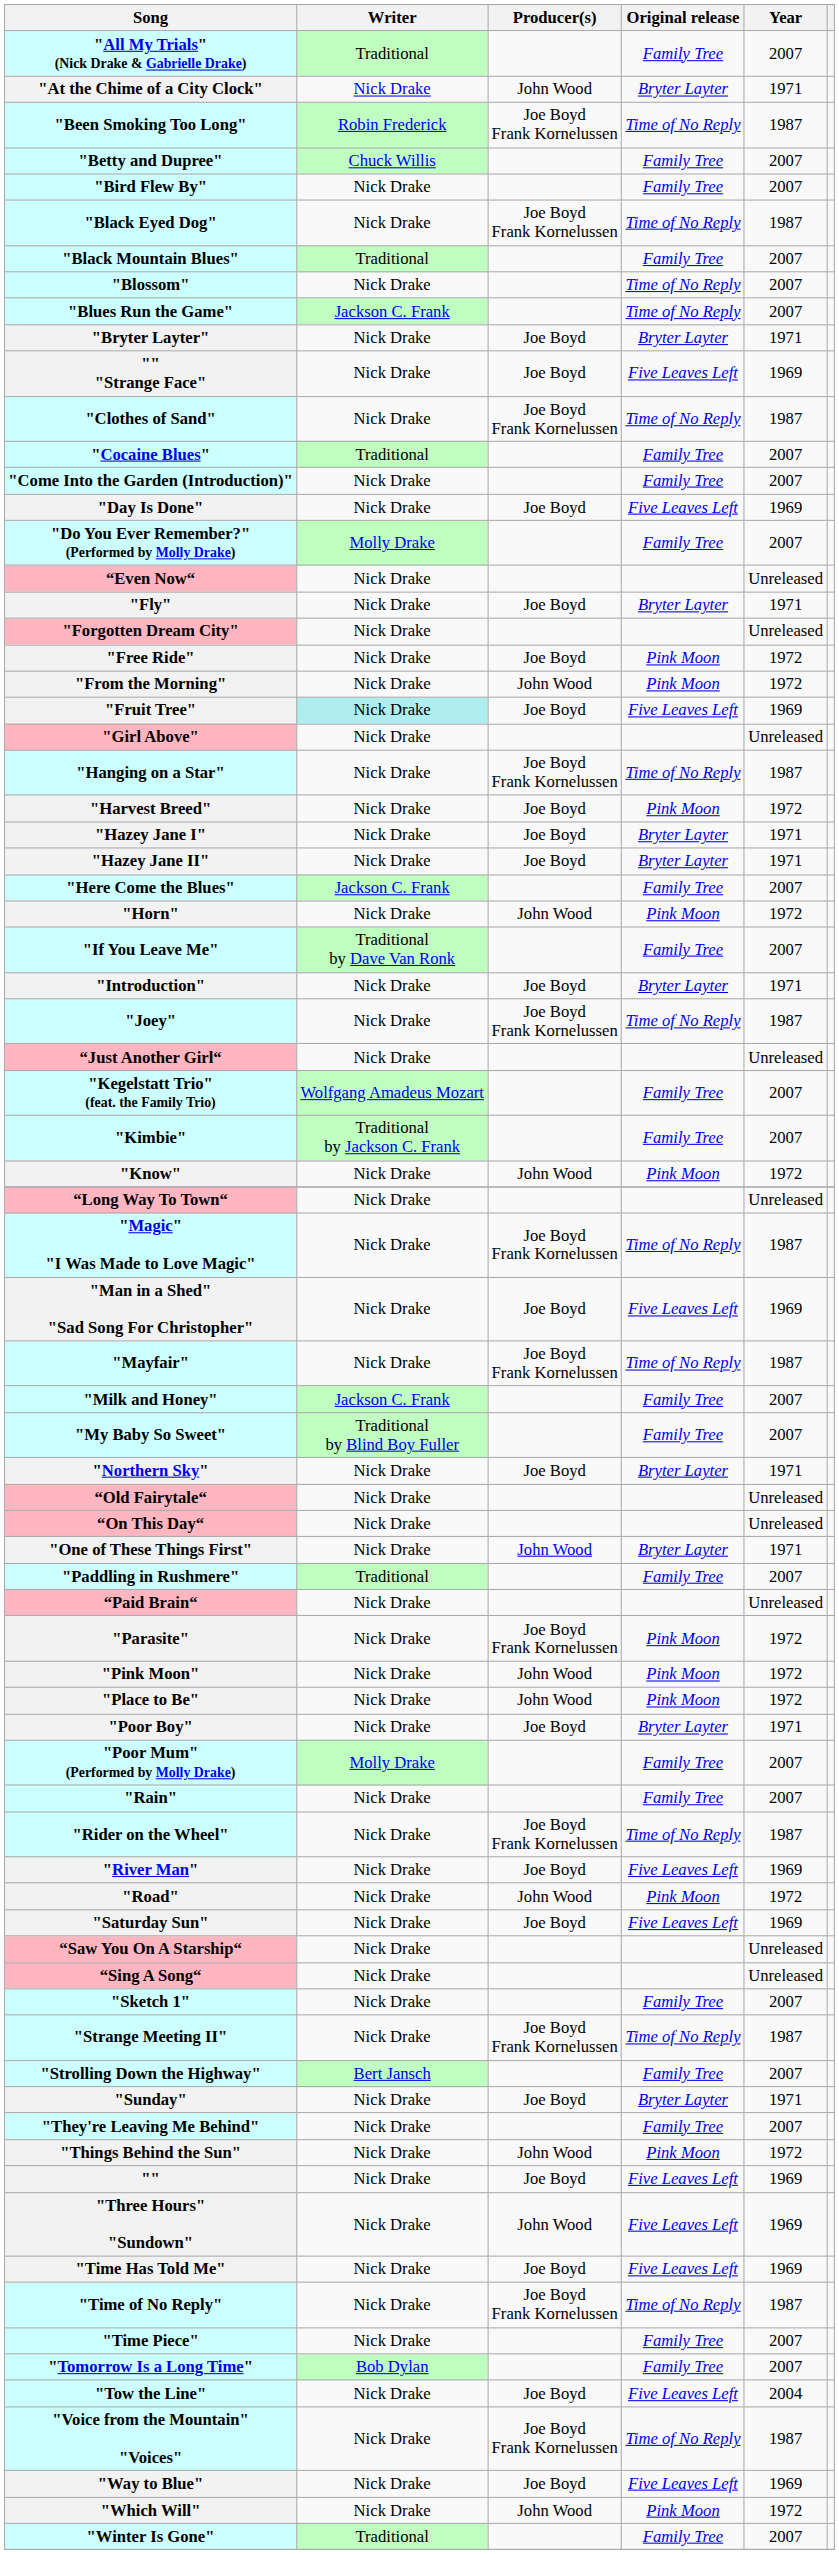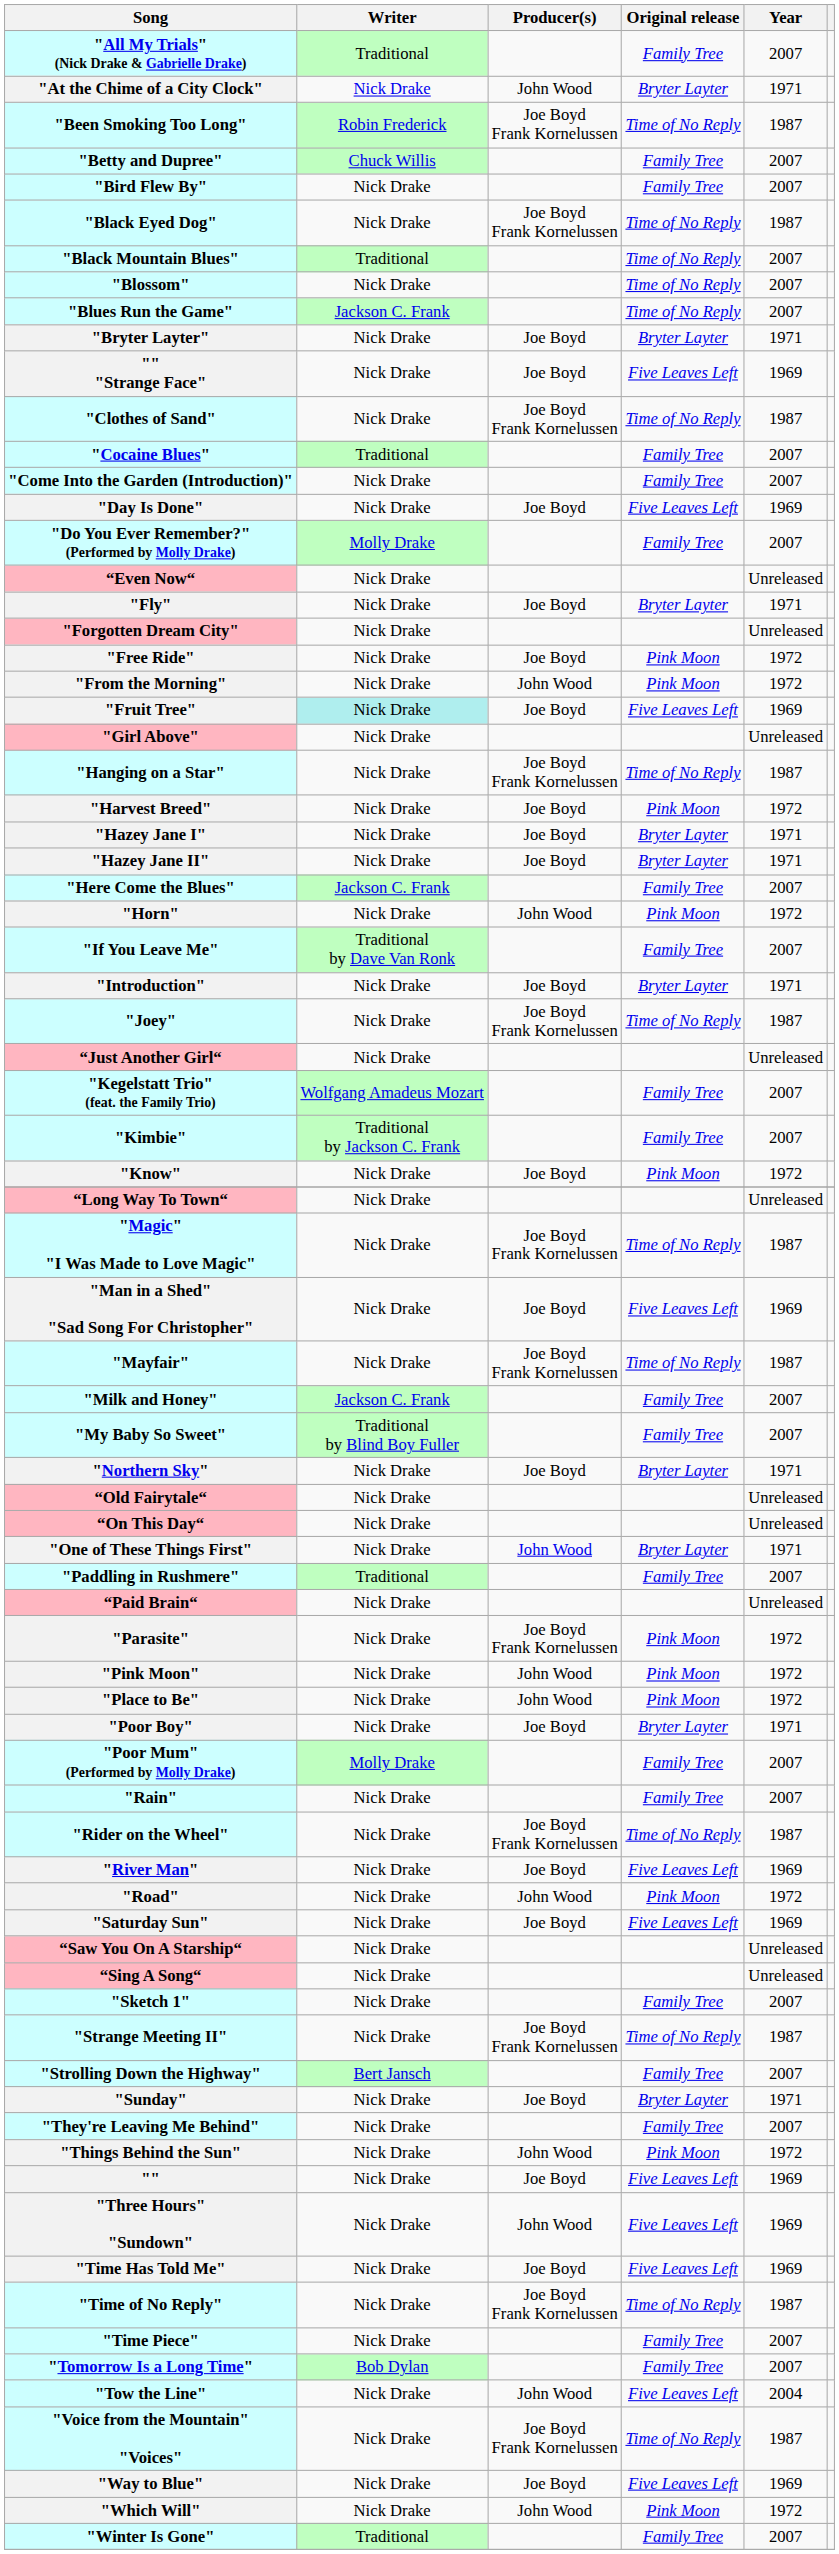"Black Mountain Blues" | Original release: Family Tree -> Time of No Reply
"Know" | Producer(s): John Wood -> Joe Boyd
"Tow the Line" | Producer(s): Joe Boyd -> John Wood
